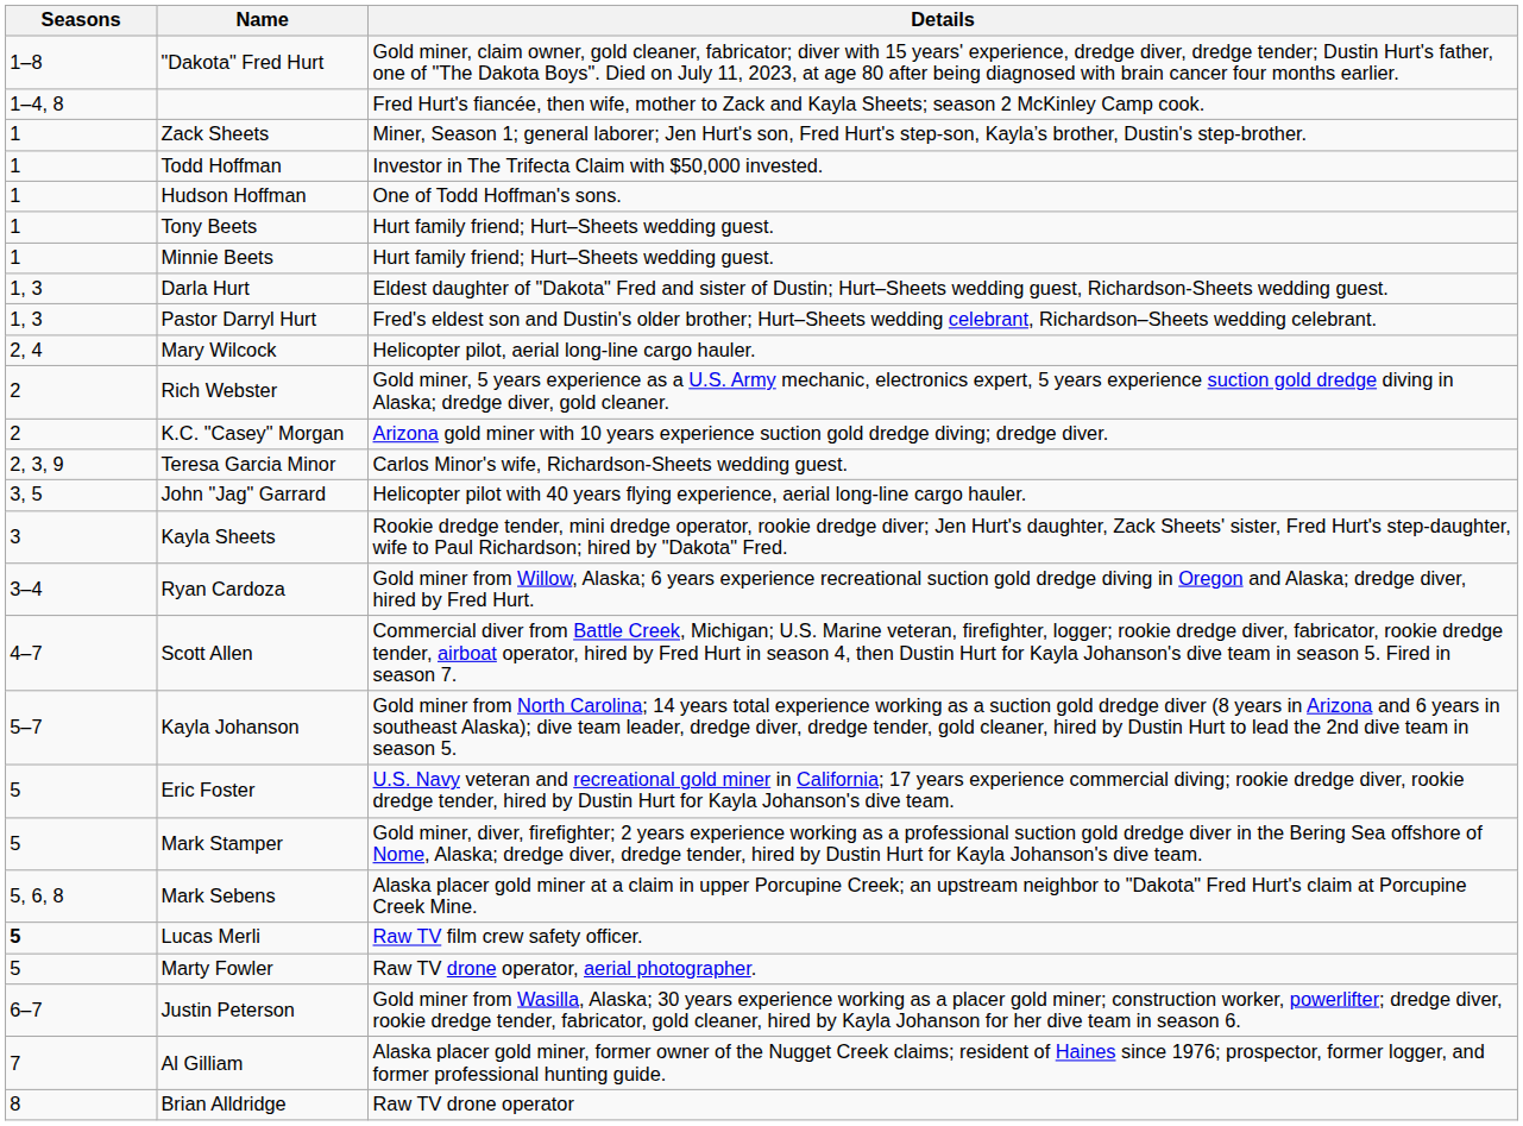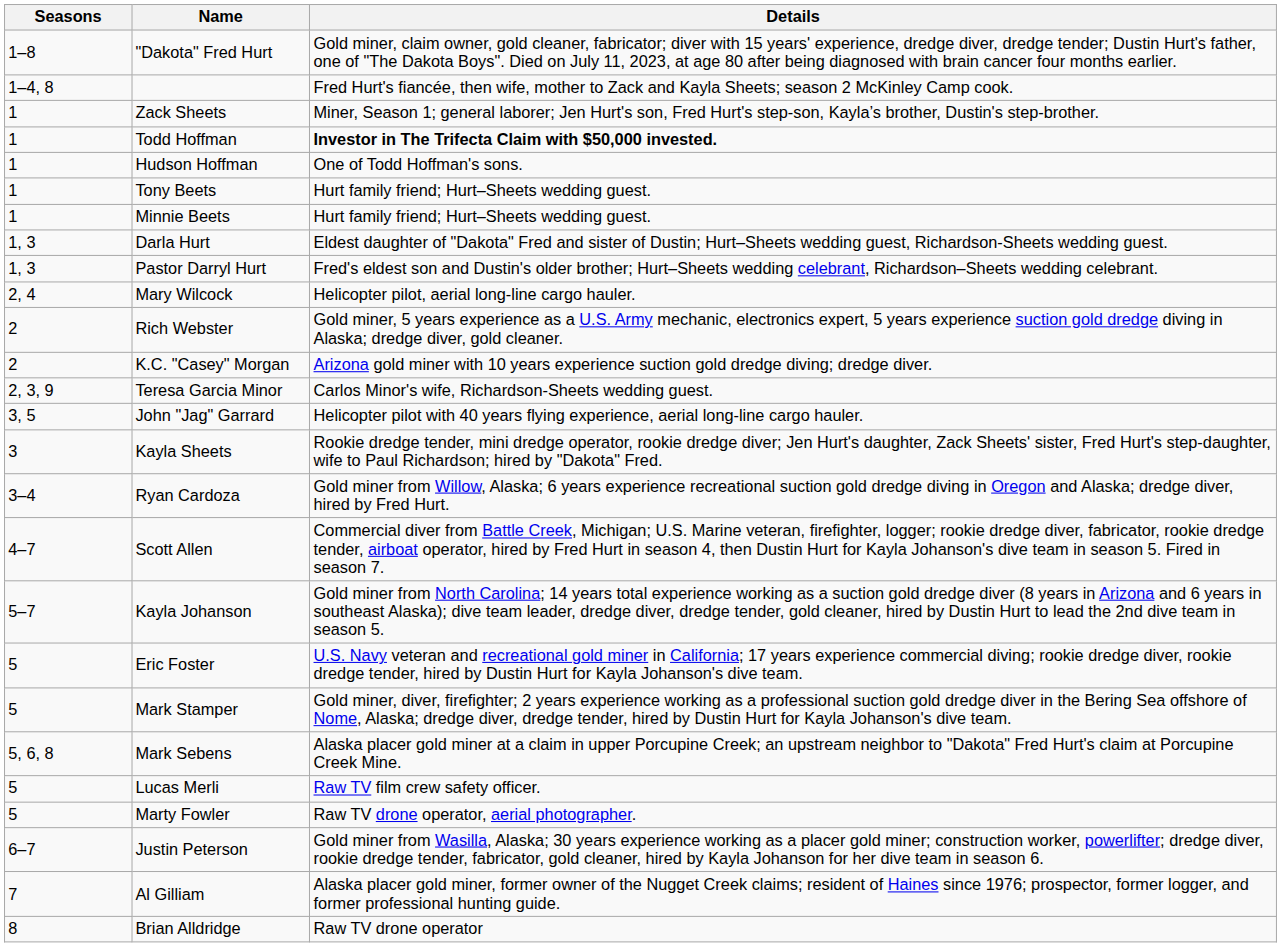Todd Hoffman | column 3: normal -> bold
Lucas Merli | Seasons: bold -> normal
